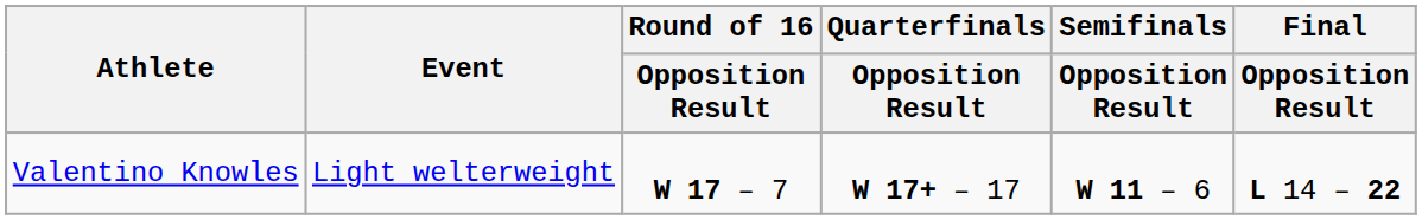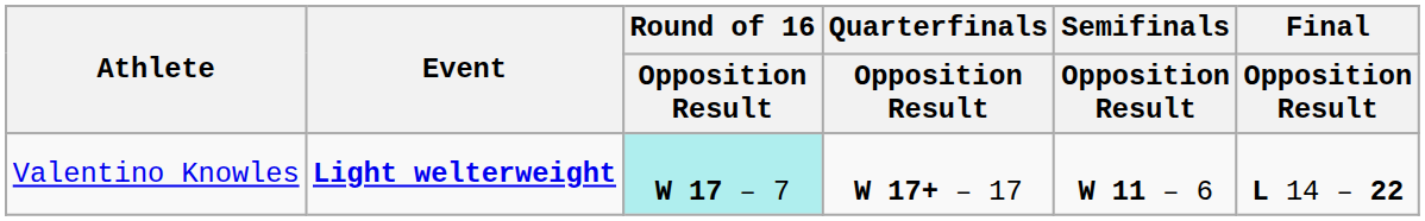Valentino Knowles | Event: normal -> bold
Valentino Knowles | Round of 16 / Opposition Result: no background -> paleturquoise background
